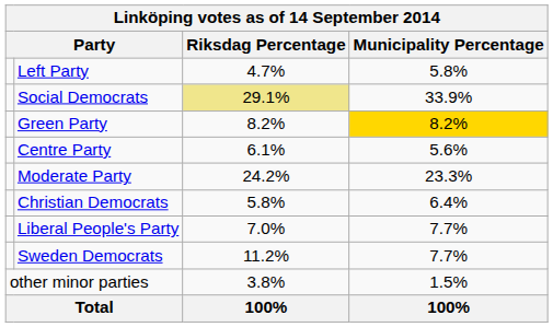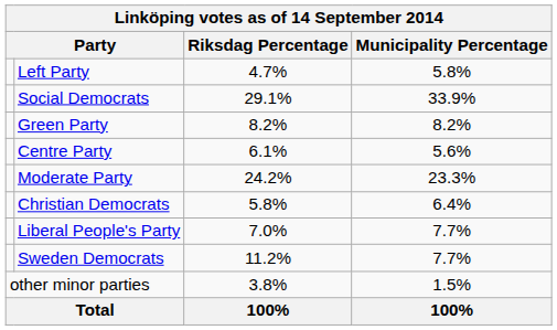Social Democrats | Riksdag Percentage: khaki background -> no background
Green Party | Municipality Percentage: gold background -> no background
